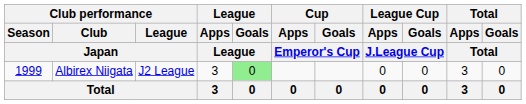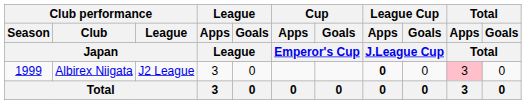Albirex Niigata | League / Goals / League: lightgreen background -> no background
Albirex Niigata | League Cup / Apps / J.League Cup: normal -> bold
Albirex Niigata | Total / Apps / Total: no background -> pink background
